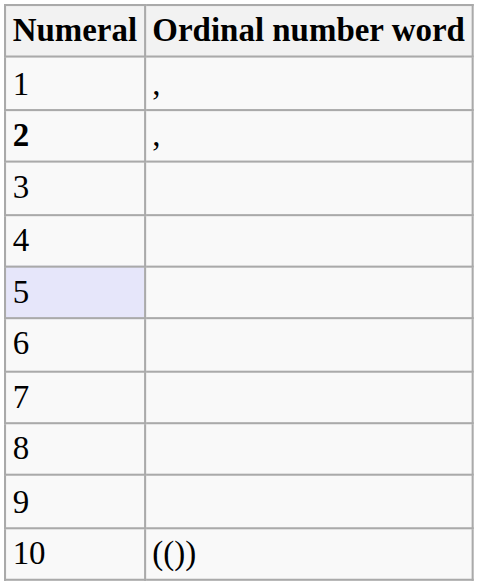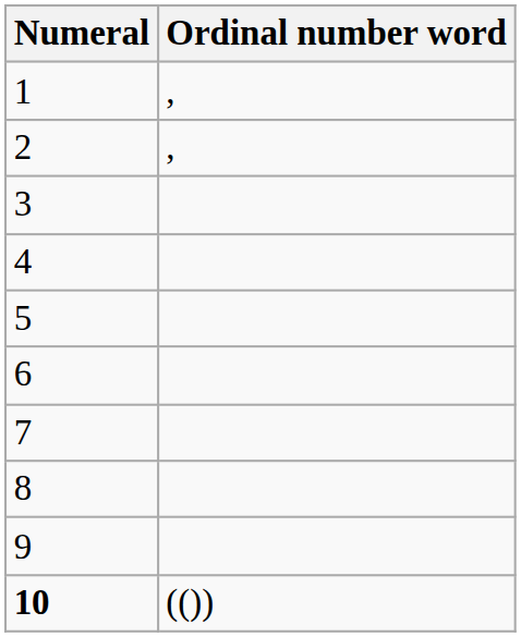2 | Numeral: bold -> normal
5 | Numeral: lavender background -> no background
10 | Numeral: normal -> bold
